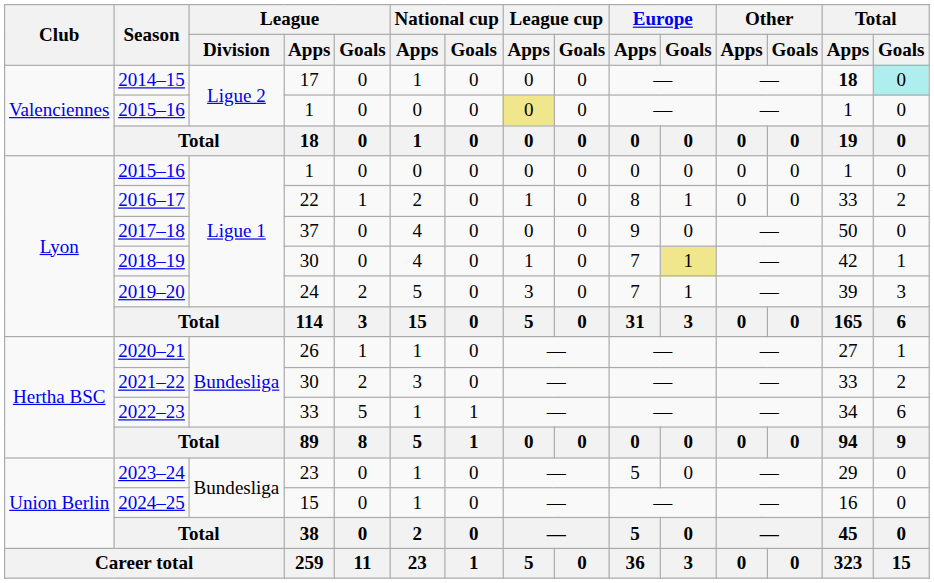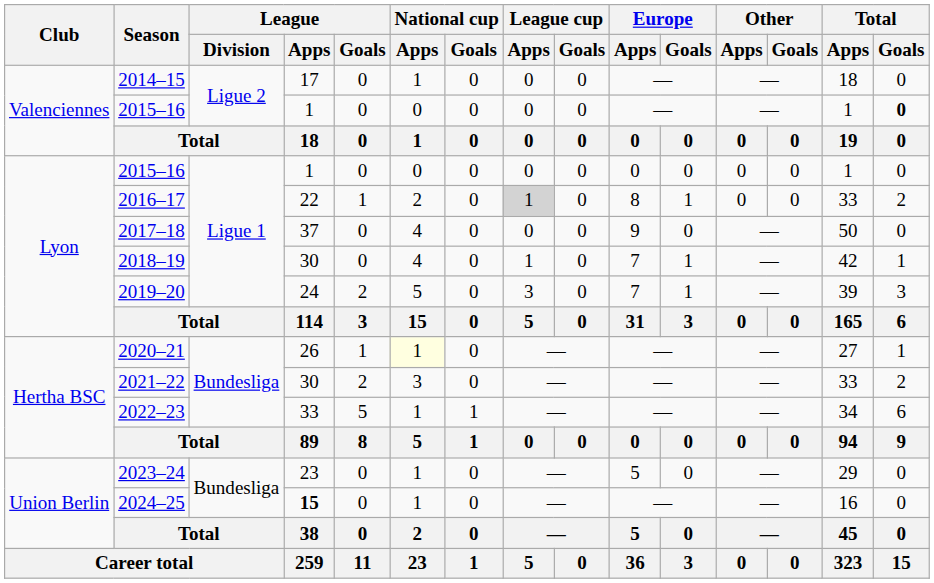2014–15 | Total / Apps: bold -> normal
2014–15 | Total / Goals: paleturquoise background -> no background
Valenciennes / 2015–16 | League cup / Apps: khaki background -> no background
Valenciennes / 2015–16 | Total / Goals: normal -> bold
2016–17 | League cup / Apps: no background -> lightgrey background
2018–19 | Europe / Goals: khaki background -> no background
2020–21 | National cup / Apps: no background -> lightyellow background
2024–25 | League / Apps: normal -> bold
